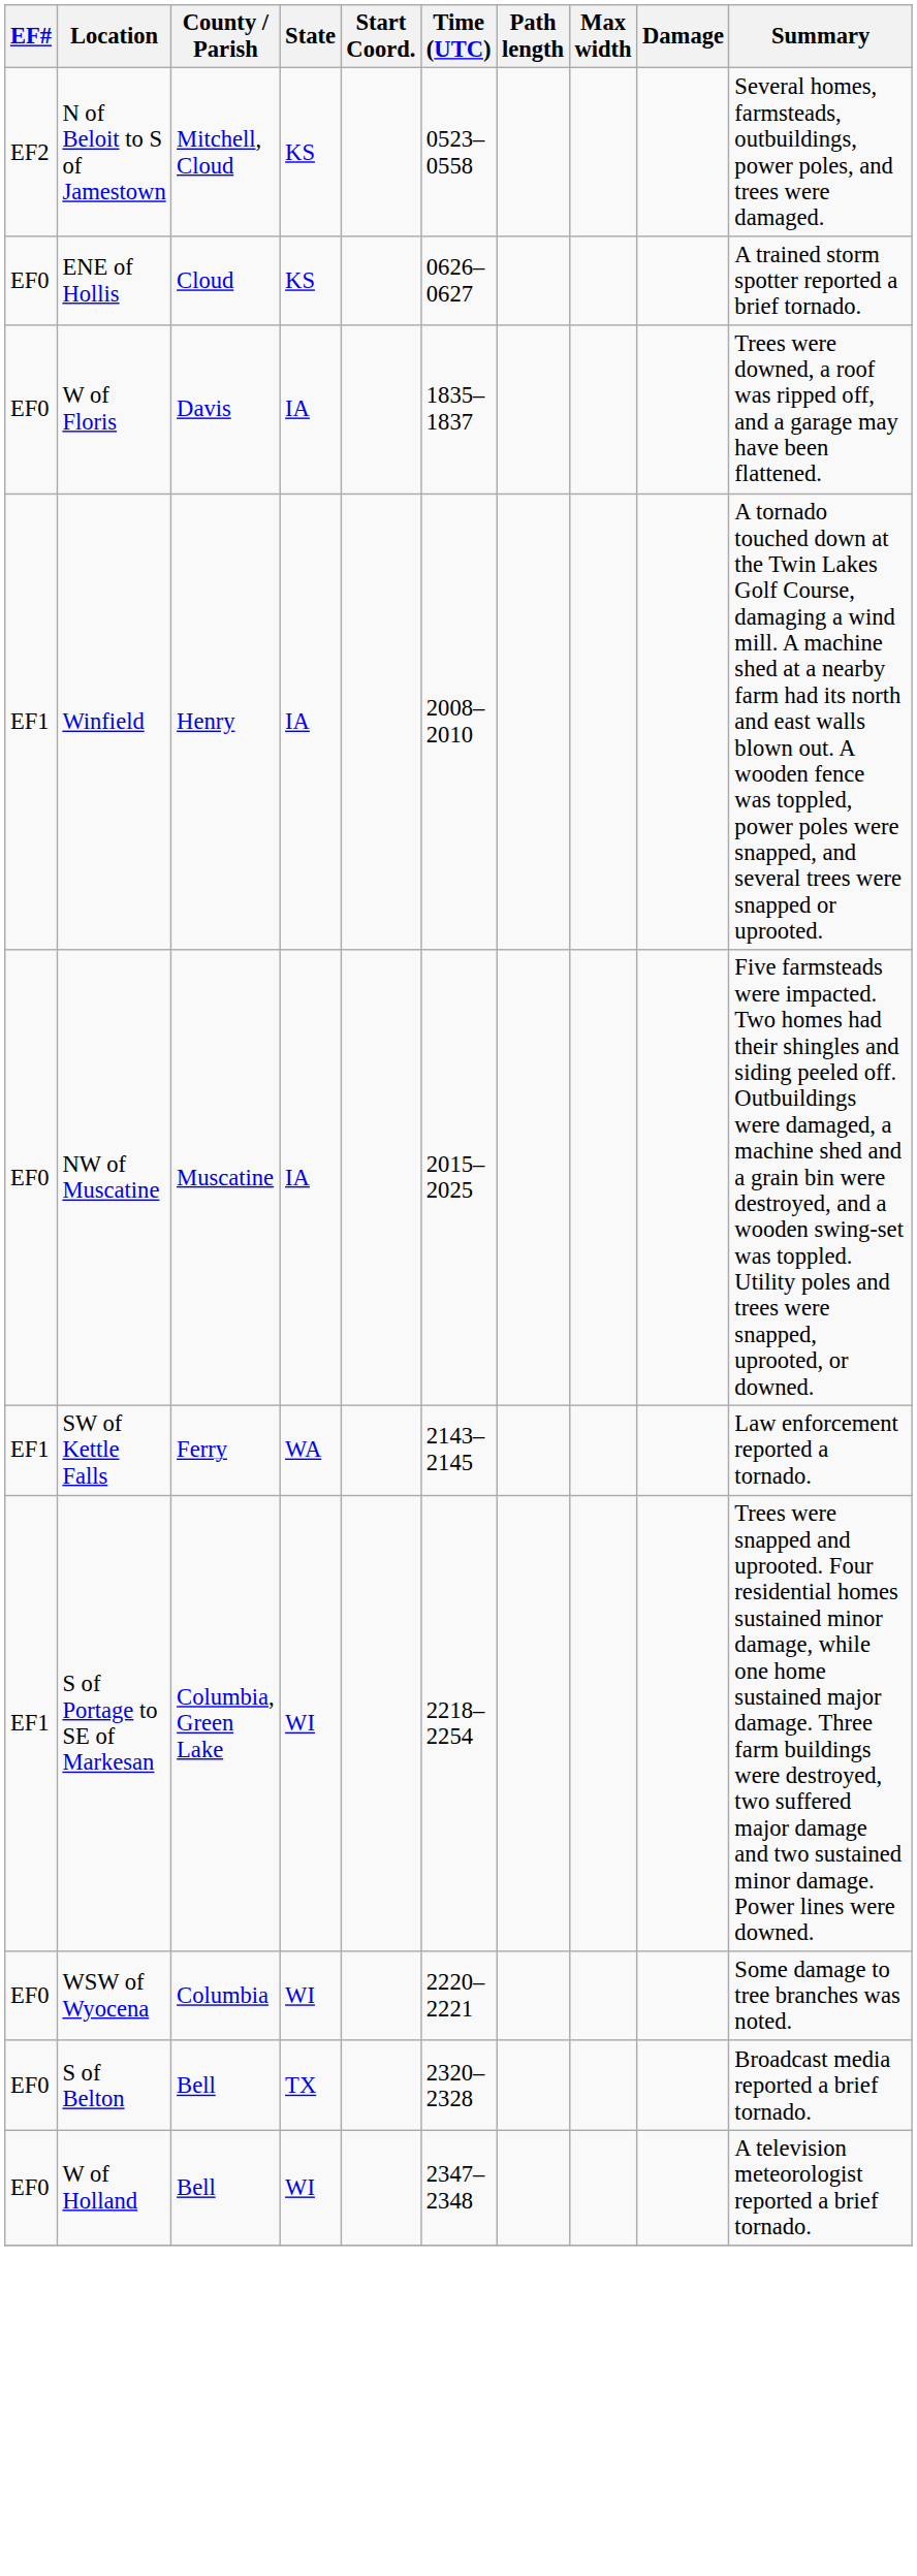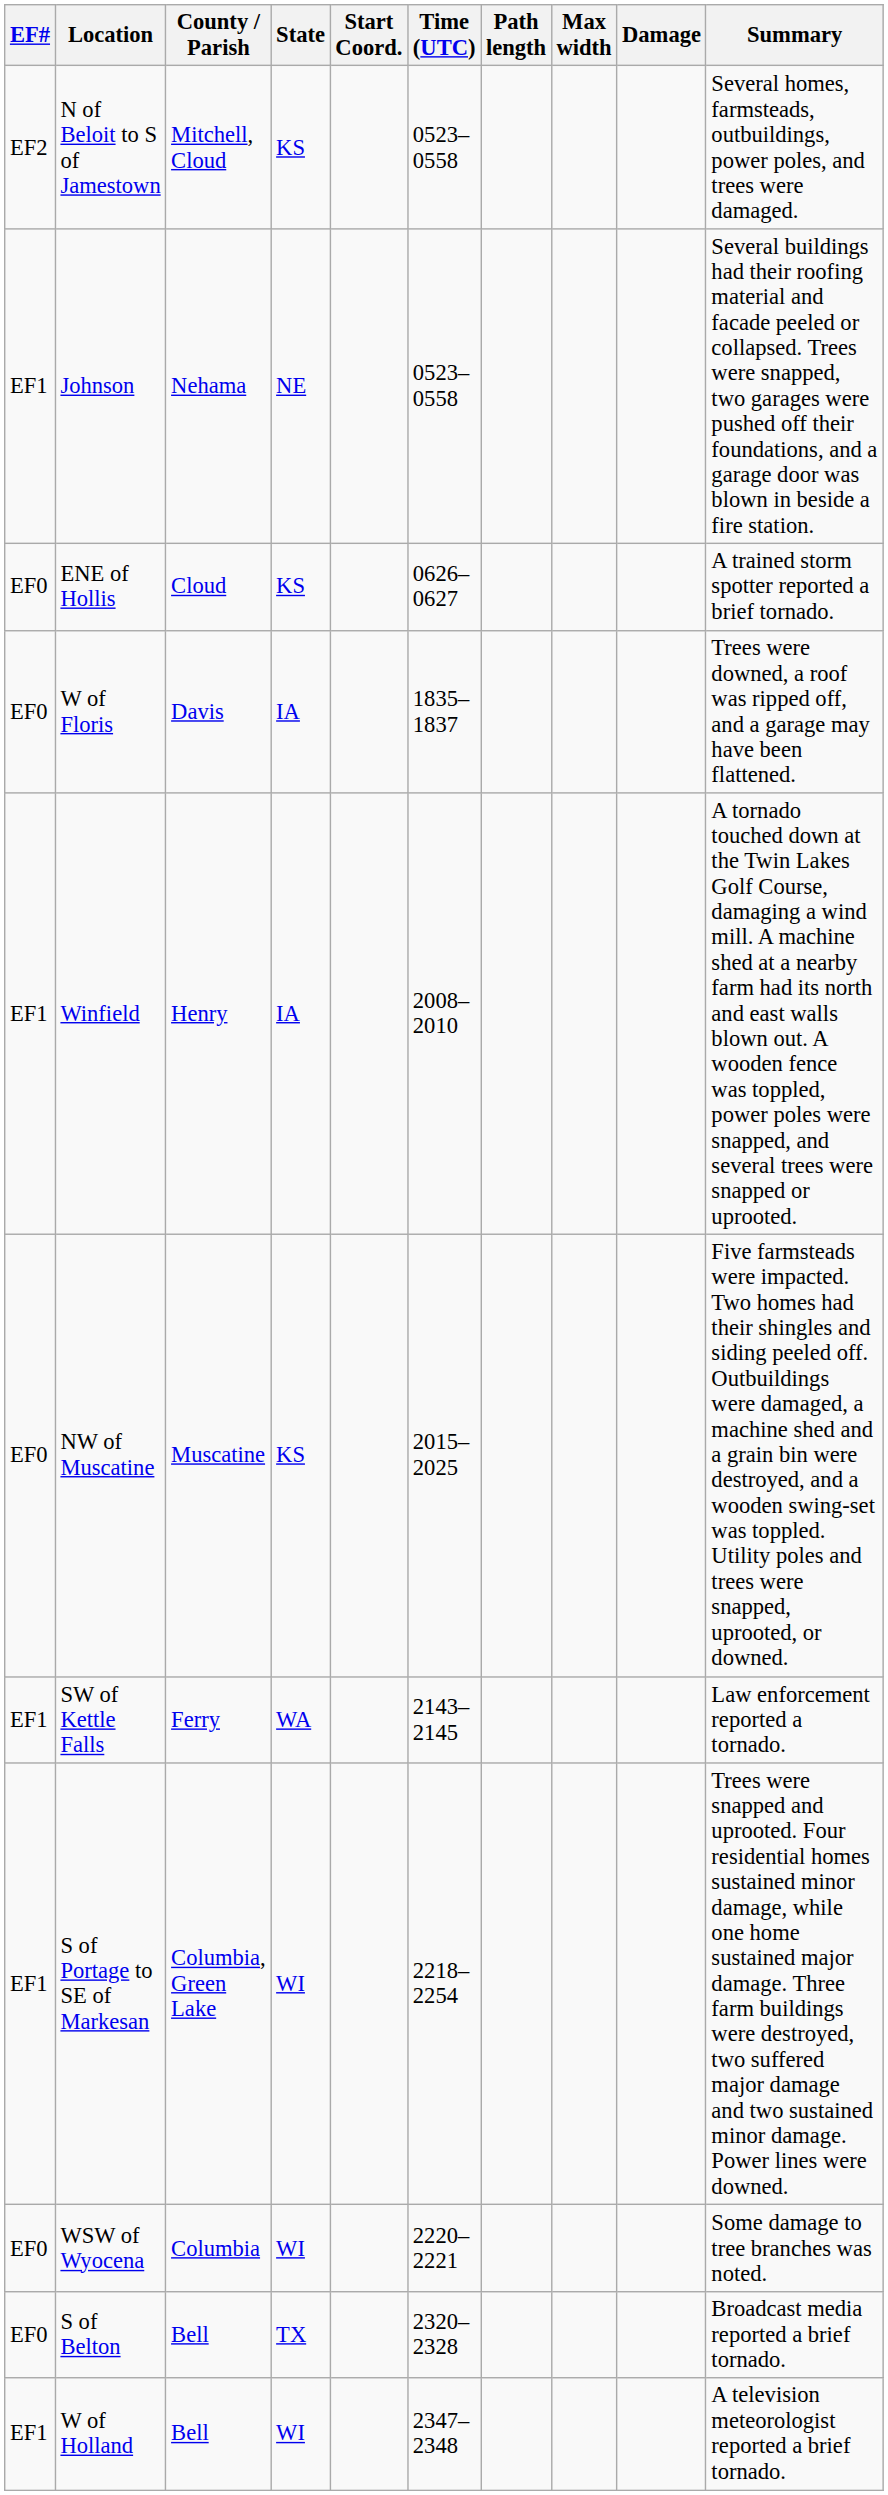+ row: EF1 | Johnson | Nehama | NE | 0523–0558 | Several buildings had their roofing material and facade peeled or collapsed. Trees were snapped, two garages were pushed off their foundations, and a garage door was blown in beside a fire station.
NW of Muscatine | State: IA -> KS
W of Holland | EF#: EF0 -> EF1
